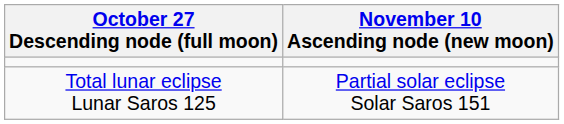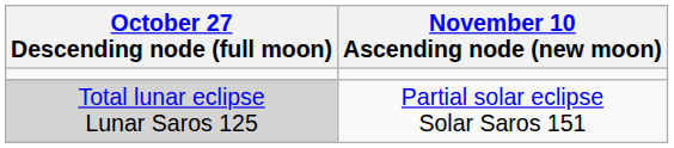row 3 | October 27 Descending node (full moon): no background -> lightgrey background
